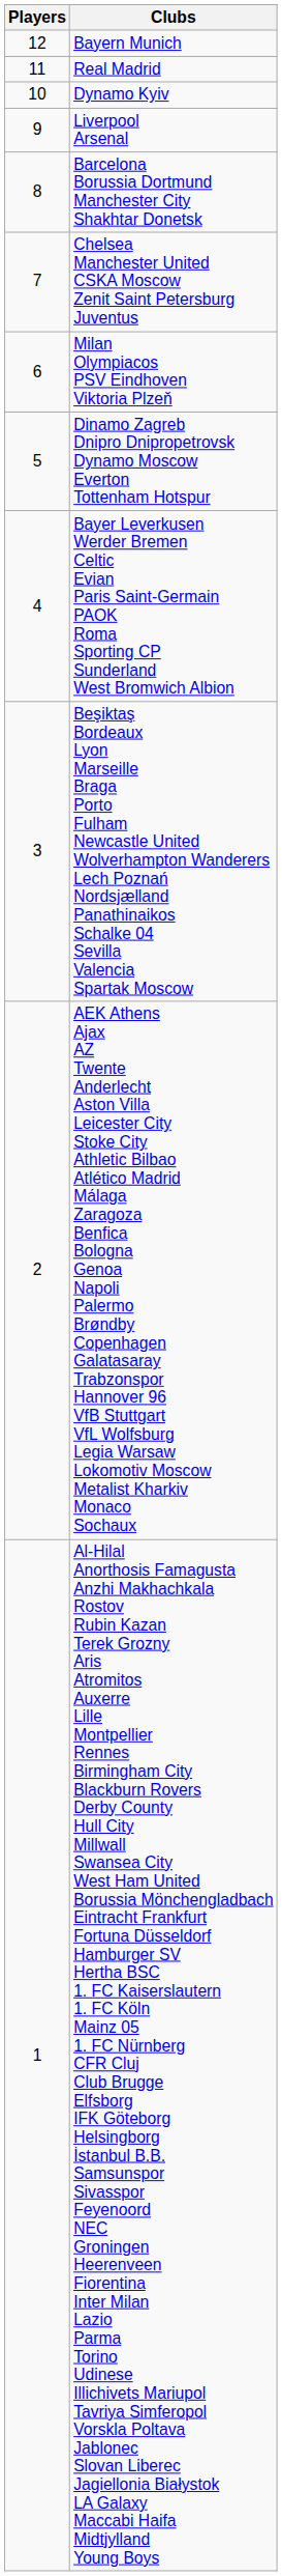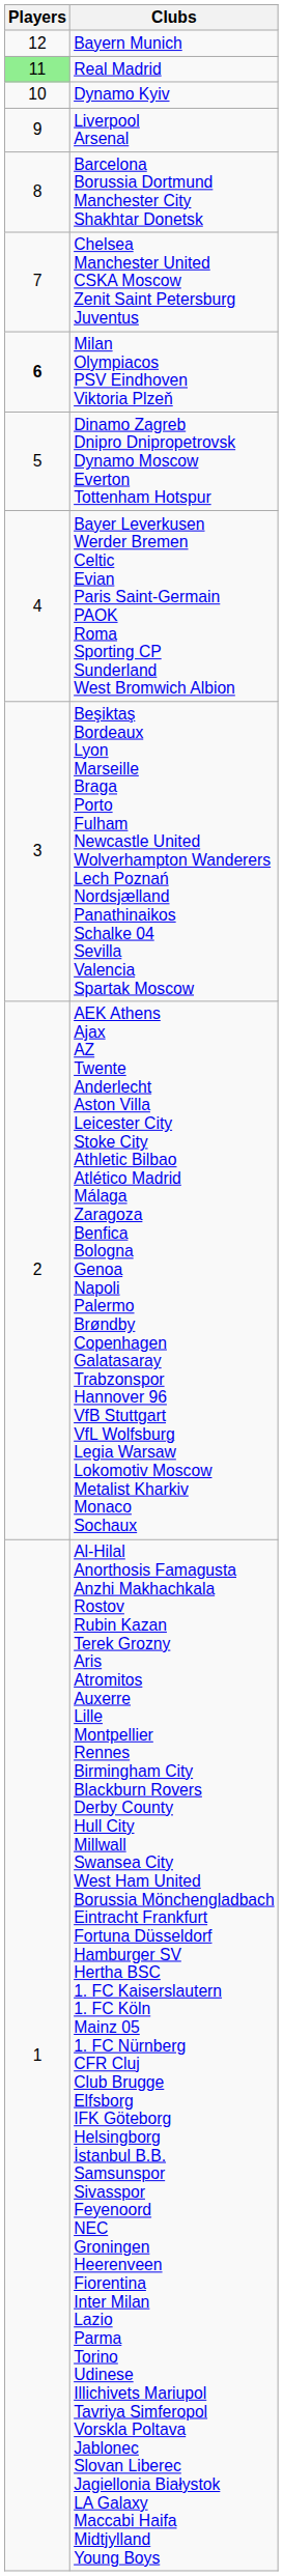Real Madrid | Players: no background -> lightgreen background
Milan Olympiacos PSV Eindhoven Viktoria Plzeň | Players: normal -> bold
